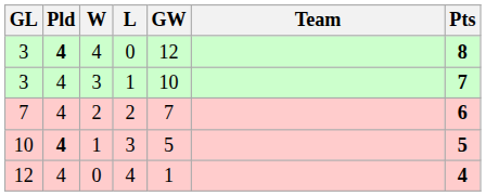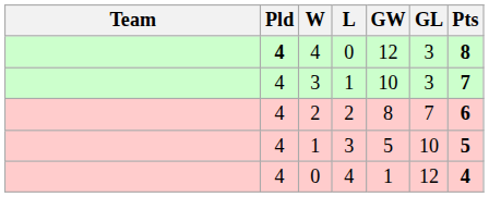columns swapped: Team <-> GL
row 4 | GW: 7 -> 8
row 5 | Pld: bold -> normal
